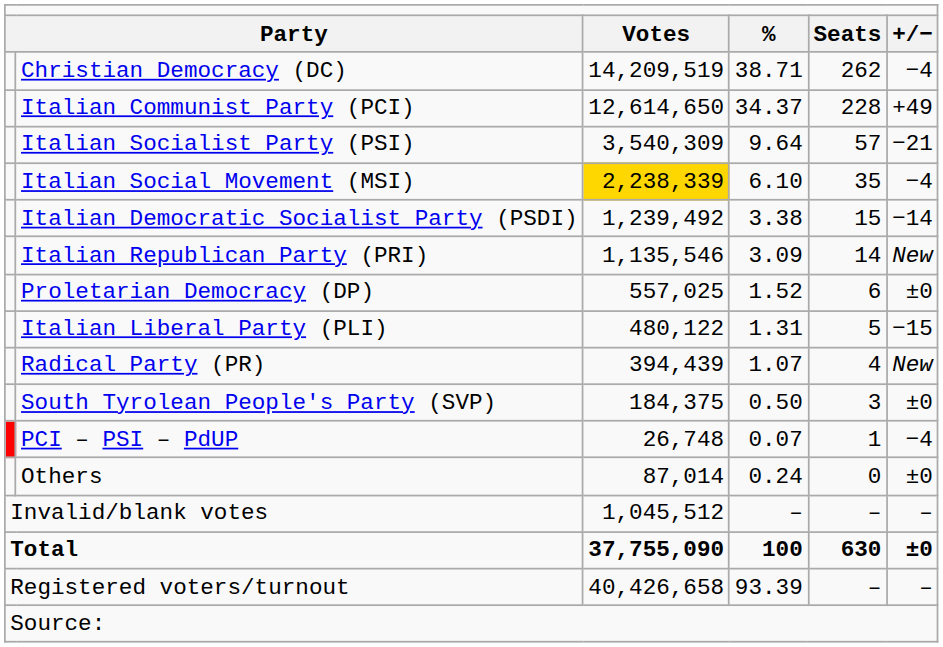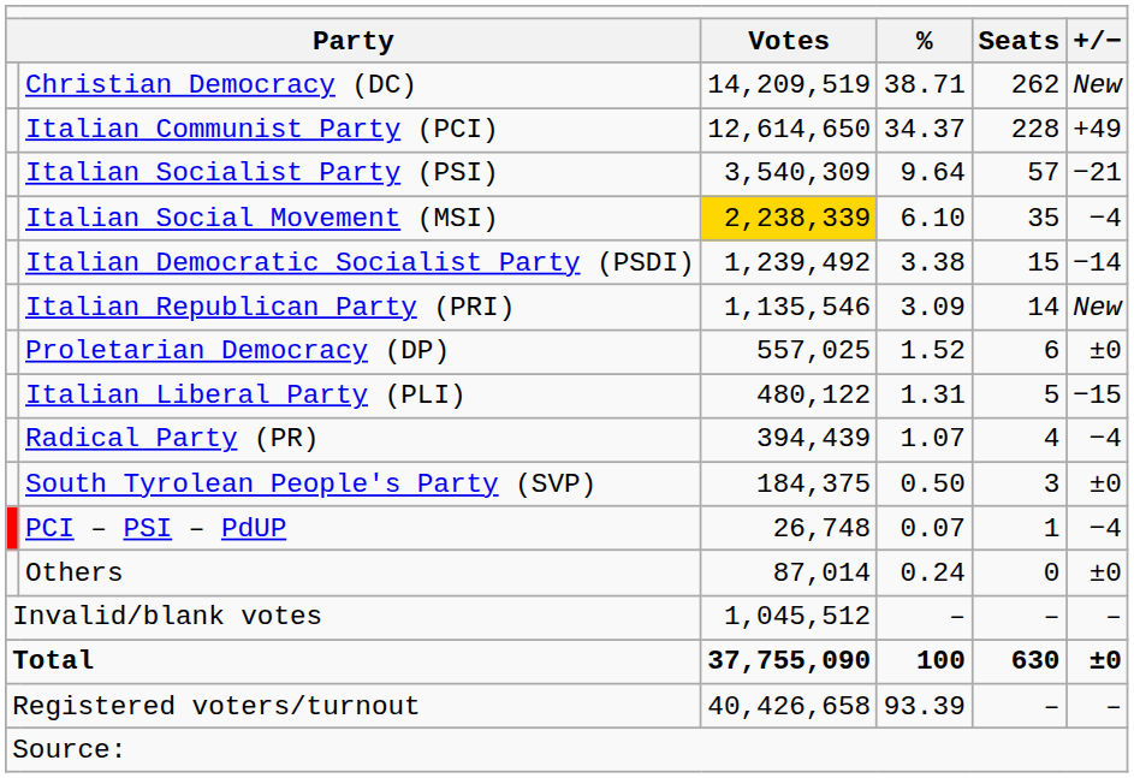Christian Democracy (DC) | column 6: −4 -> New
Radical Party (PR) | column 6: New -> −4
